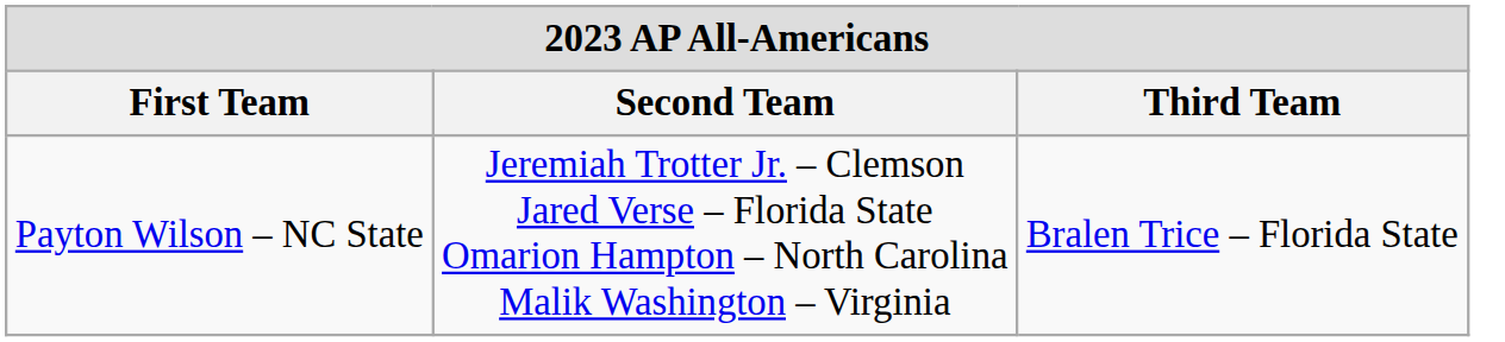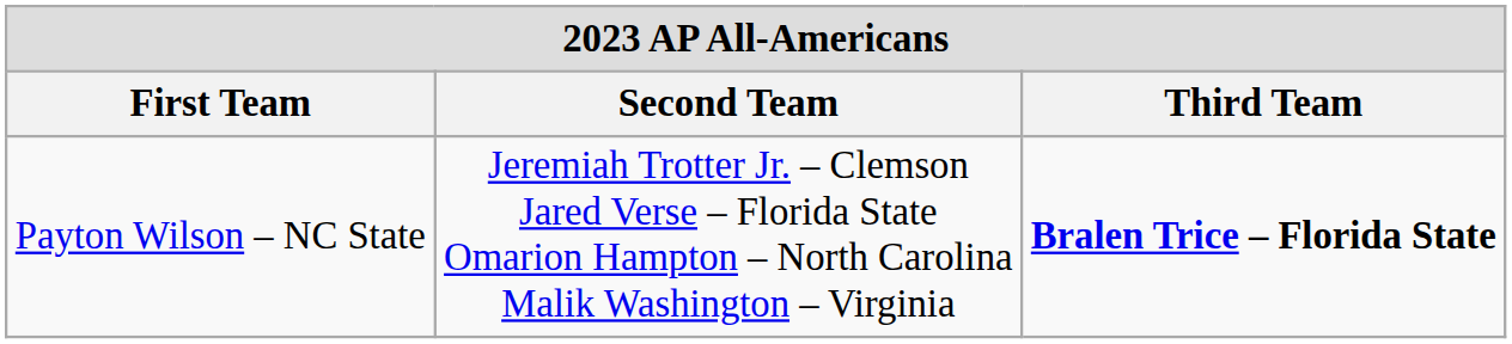Payton Wilson – NC State | Third Team: normal -> bold
